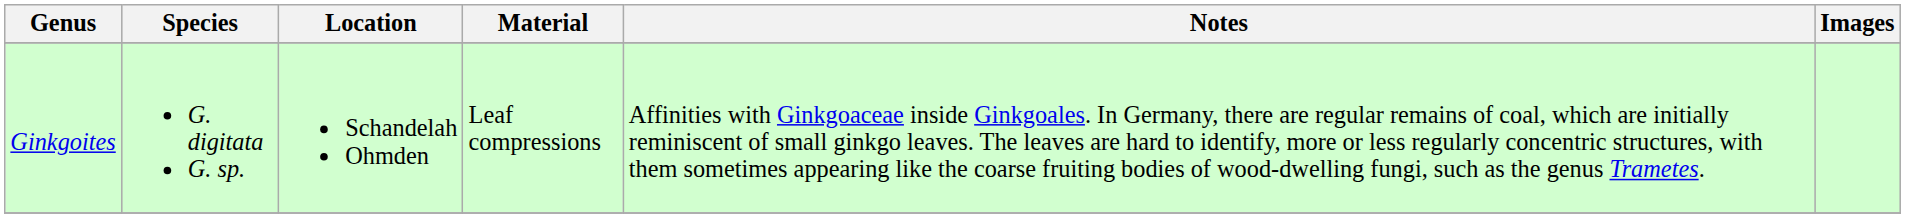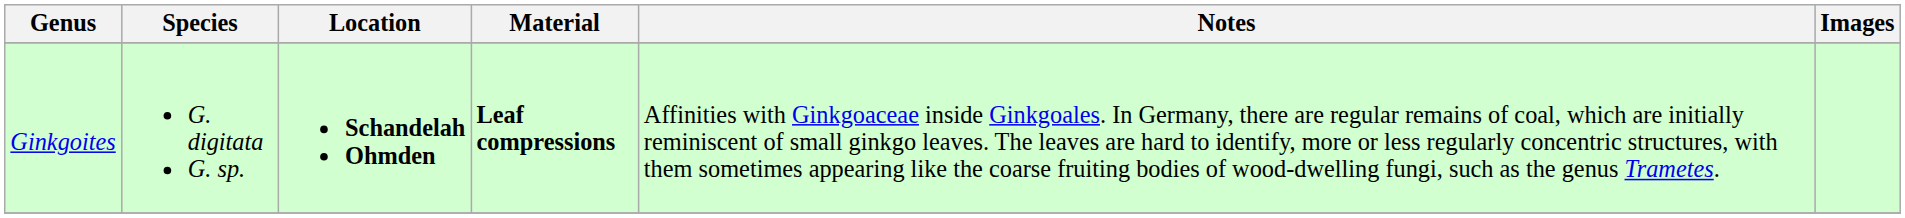Ginkgoites | Location: normal -> bold
Ginkgoites | Material: normal -> bold
